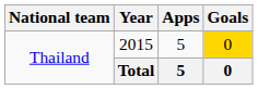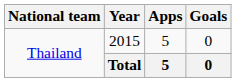Thailand / 2015 | Goals: gold background -> no background
